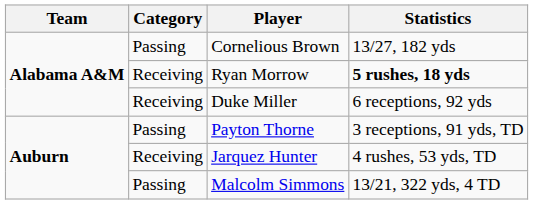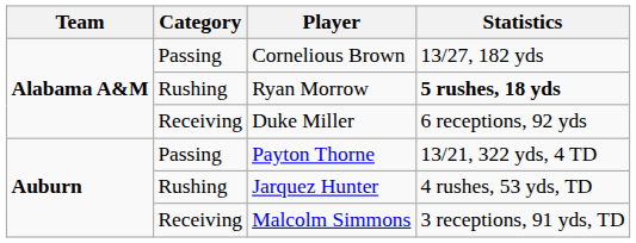Ryan Morrow | Category: Receiving -> Rushing
Payton Thorne | Statistics: 3 receptions, 91 yds, TD -> 13/21, 322 yds, 4 TD
Jarquez Hunter | Category: Receiving -> Rushing
Malcolm Simmons | Category: Passing -> Receiving
Malcolm Simmons | Statistics: 13/21, 322 yds, 4 TD -> 3 receptions, 91 yds, TD
